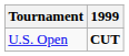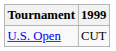U.S. Open | 1999: bold -> normal
